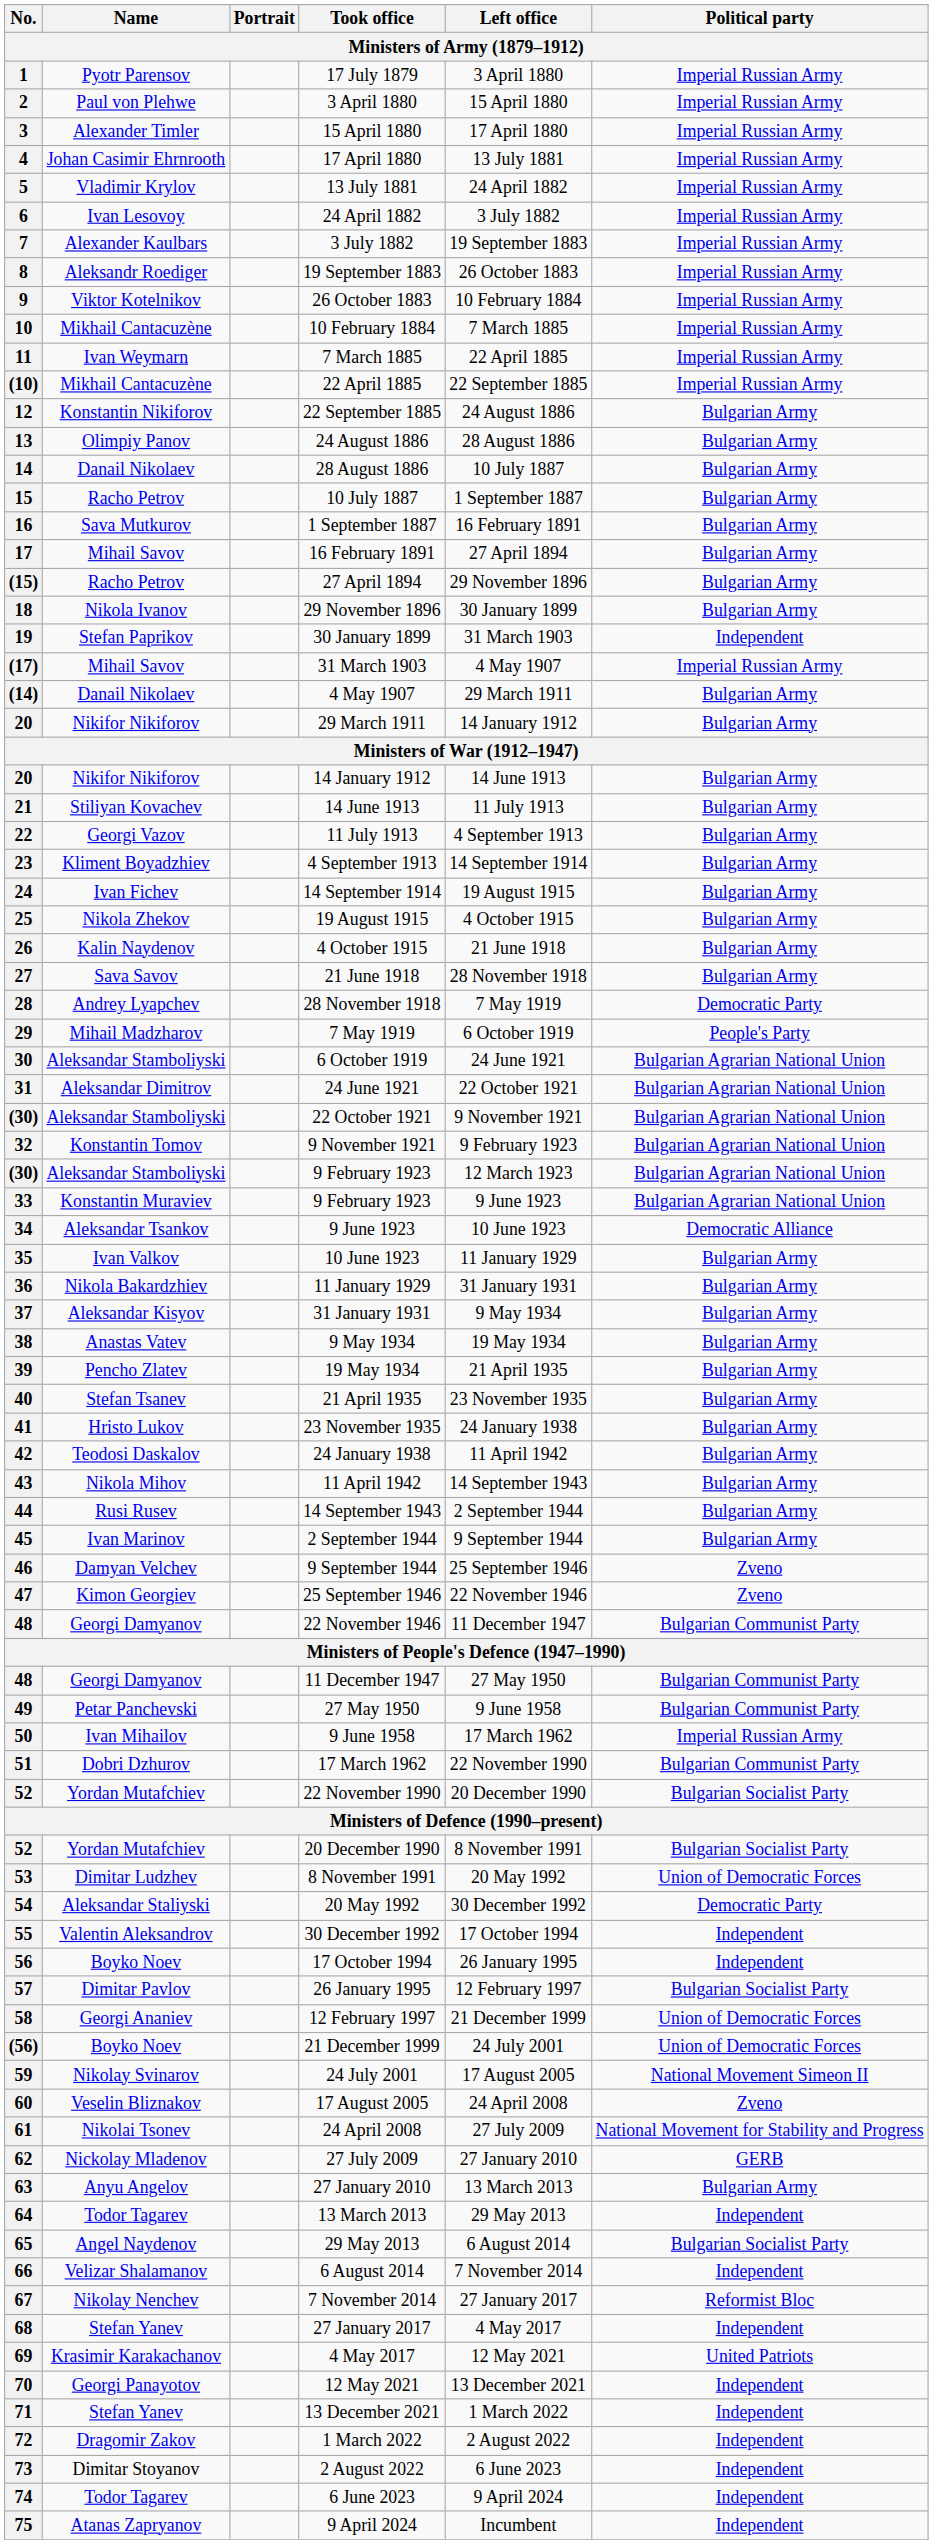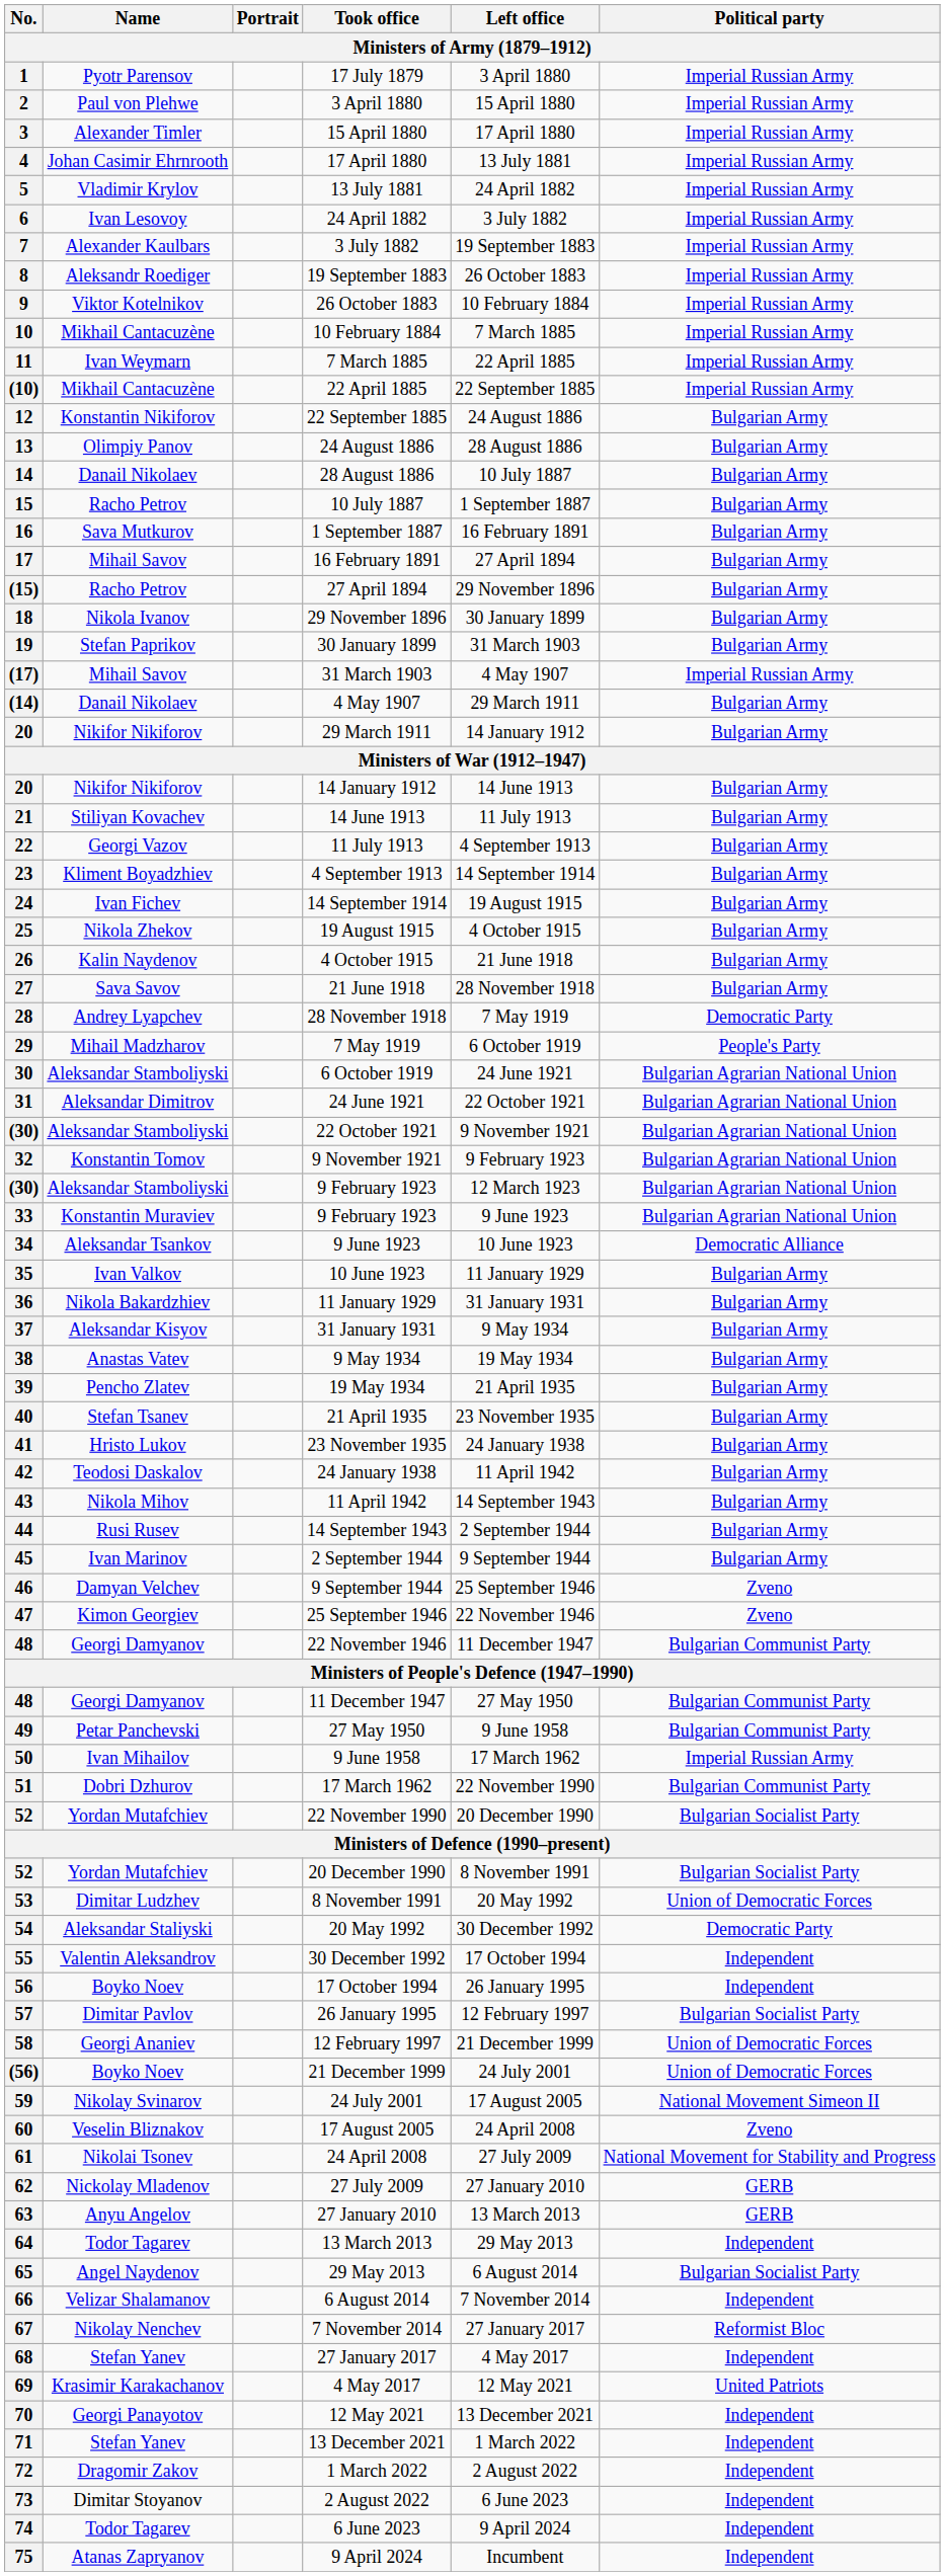19 | Political party: Independent -> Bulgarian Army
63 | Political party: Bulgarian Army -> GERB
